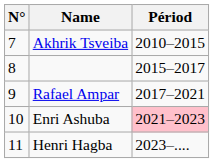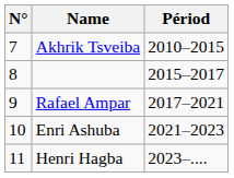Enri Ashuba | Périod: pink background -> no background
